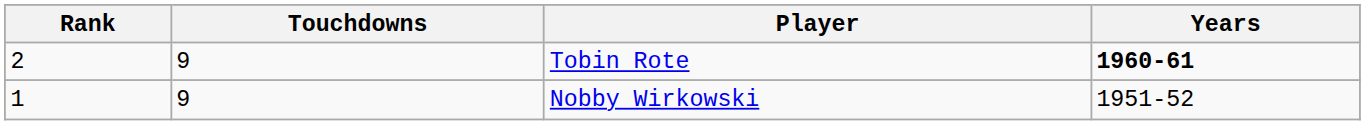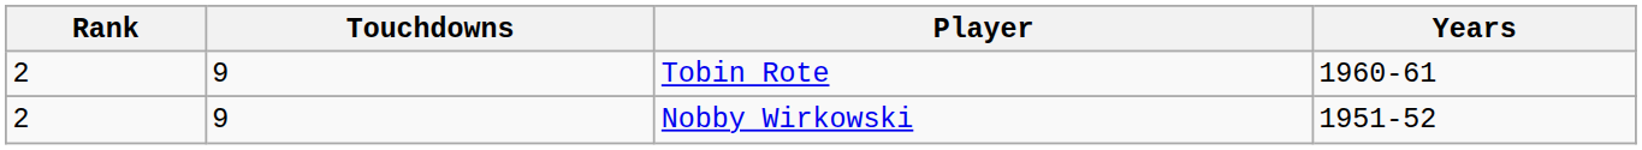Tobin Rote | Years: bold -> normal
Nobby Wirkowski | Rank: 1 -> 2
